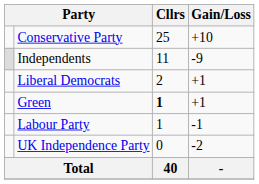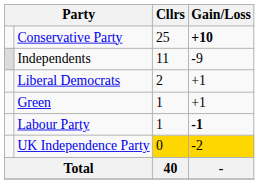Conservative Party | Gain/Loss: normal -> bold
Green | Cllrs: bold -> normal
Labour Party | Gain/Loss: normal -> bold
UK Independence Party | Cllrs: no background -> gold background
UK Independence Party | Gain/Loss: no background -> gold background
